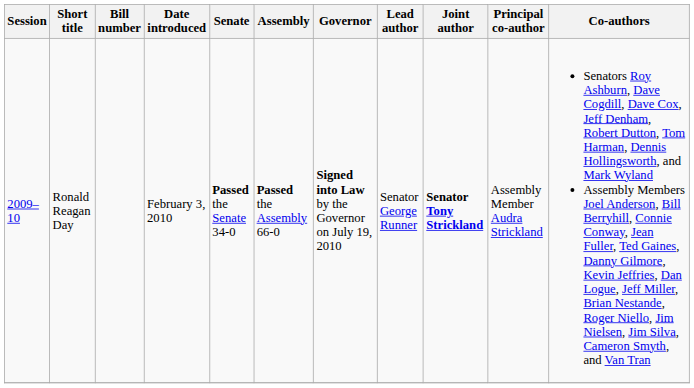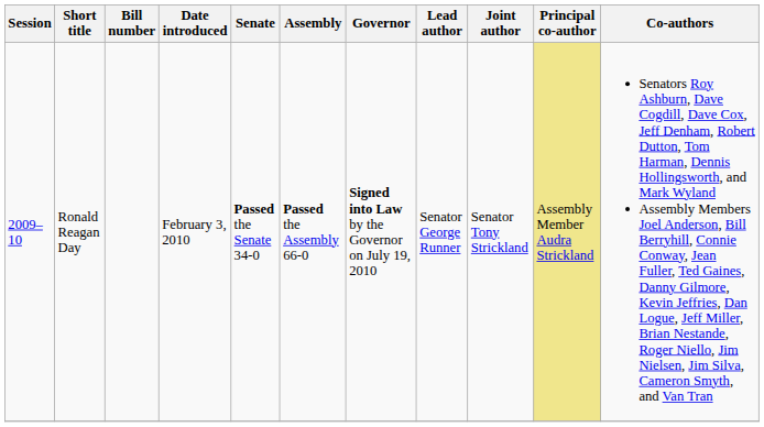Ronald Reagan Day | Joint author: bold -> normal
Ronald Reagan Day | Principal co-author: no background -> khaki background
